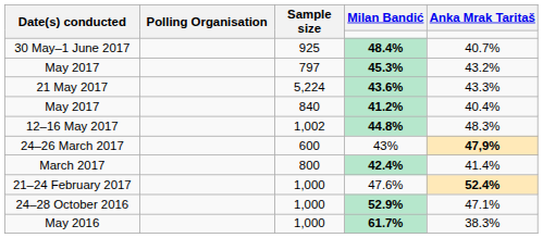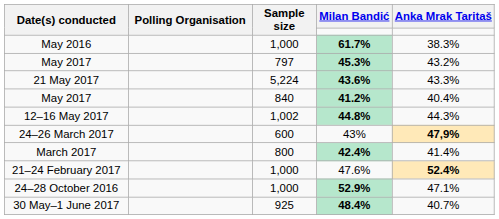rows swapped: 30 May–1 June 2017 <-> May 2016
12–16 May 2017 | Anka Mrak Taritaš: 48.3% -> 44.3%
